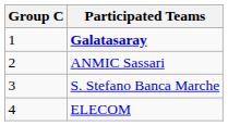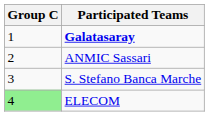ELECOM | Group C: no background -> lightgreen background
